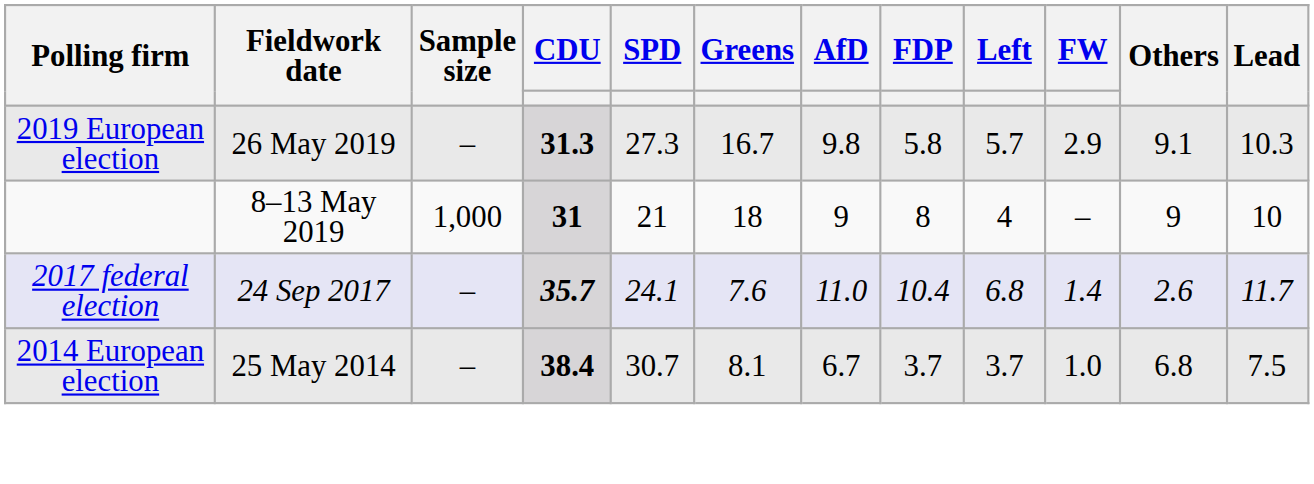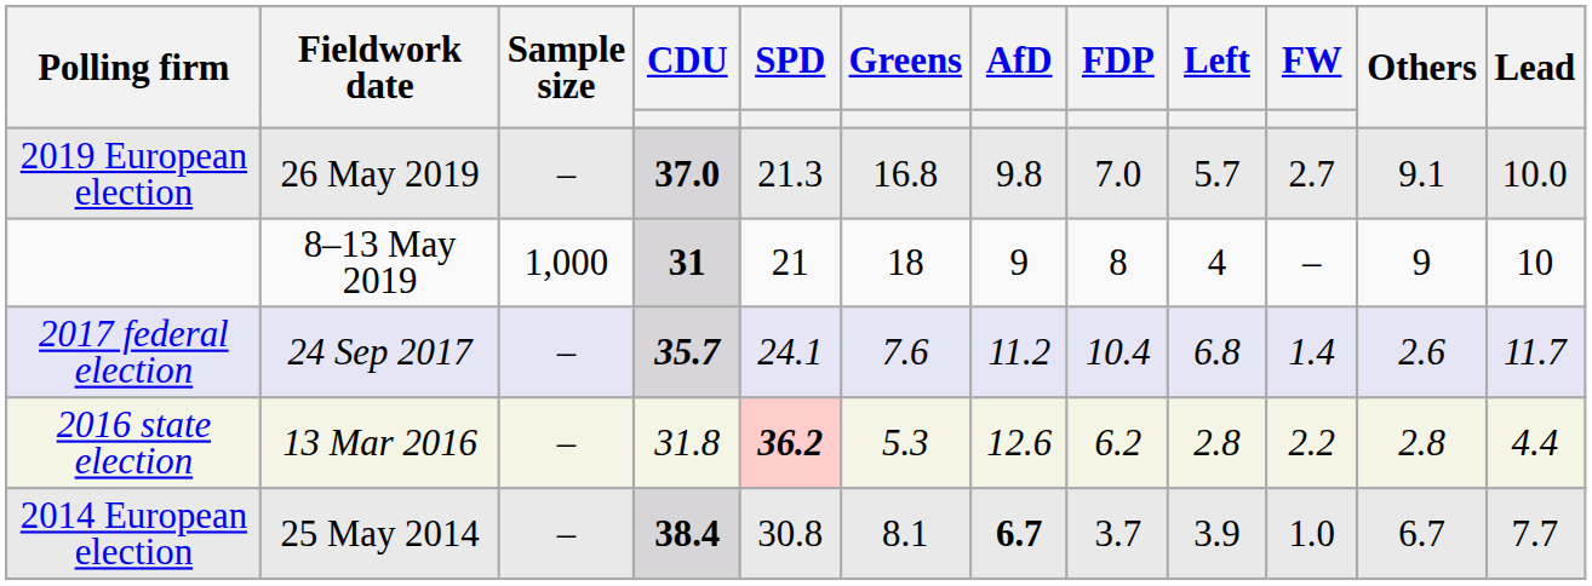2019 European election | CDU: 31.3 -> 37.0
2019 European election | SPD: 27.3 -> 21.3
2019 European election | Greens: 16.7 -> 16.8
2019 European election | FDP: 5.8 -> 7.0
2019 European election | FW: 2.9 -> 2.7
2019 European election | Lead: 10.3 -> 10.0
2017 federal election | AfD: 11.0 -> 11.2
+ row: 2016 state election | 13 Mar 2016 | – | 31.8 | 36.2 | 5.3 | 12.6 | 6.2 | 2.8 | 2.2 | 2.8 | 4.4
2014 European election | SPD: 30.7 -> 30.8
2014 European election | AfD: normal -> bold
2014 European election | Left: 3.7 -> 3.9
2014 European election | Others: 6.8 -> 6.7
2014 European election | Lead: 7.5 -> 7.7
